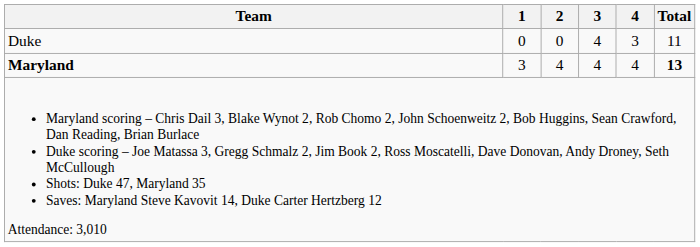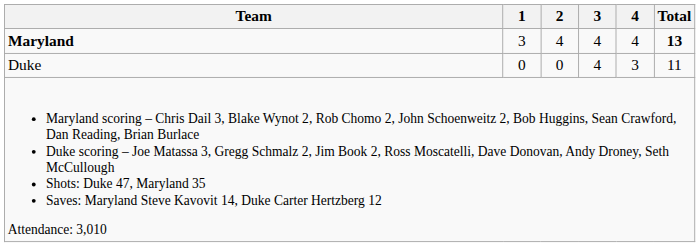rows swapped: Maryland <-> Duke
